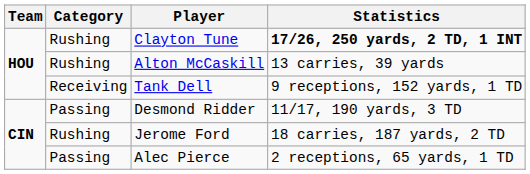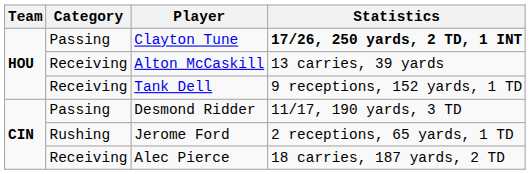Clayton Tune | Category: Rushing -> Passing
Alton McCaskill | Category: Rushing -> Receiving
Jerome Ford | Statistics: 18 carries, 187 yards, 2 TD -> 2 receptions, 65 yards, 1 TD
Alec Pierce | Category: Passing -> Receiving
Alec Pierce | Statistics: 2 receptions, 65 yards, 1 TD -> 18 carries, 187 yards, 2 TD
